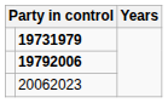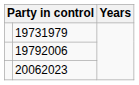19731979 | column 2: bold -> normal
19792006 | column 2: bold -> normal
